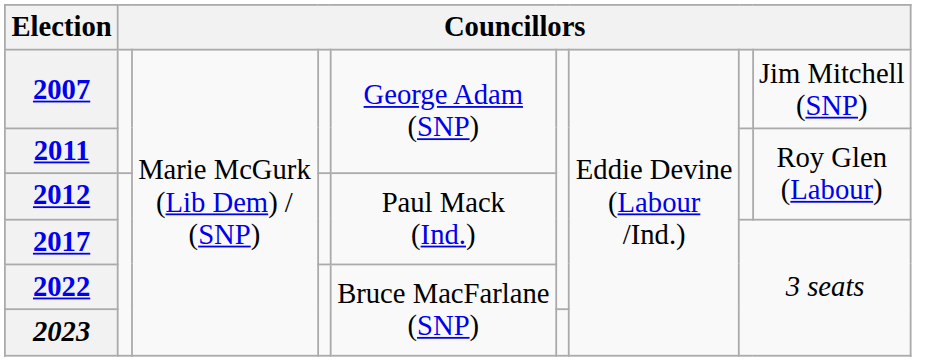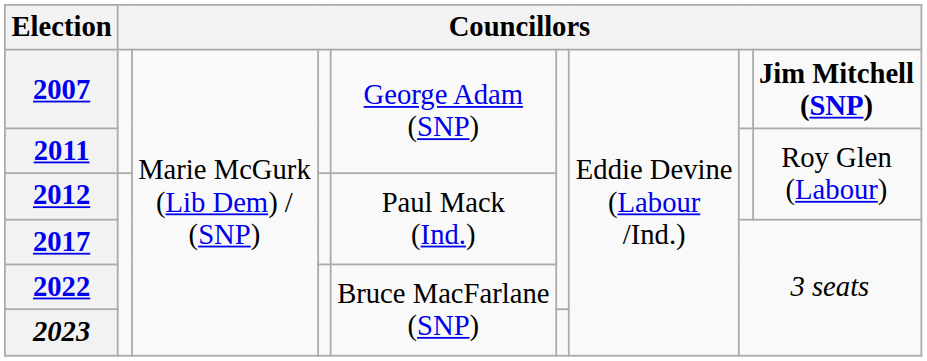2007 | column 9: normal -> bold
